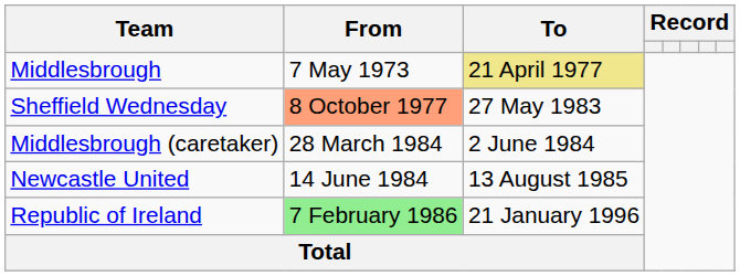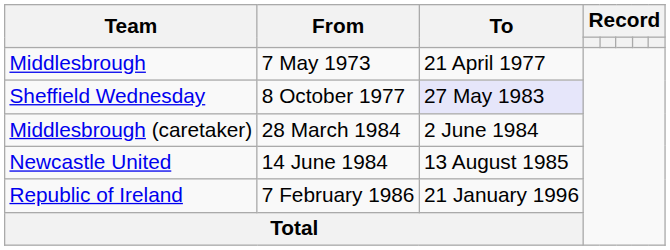Middlesbrough | To: khaki background -> no background
Sheffield Wednesday | From: lightsalmon background -> no background
Sheffield Wednesday | To: no background -> lavender background
Republic of Ireland | From: lightgreen background -> no background
